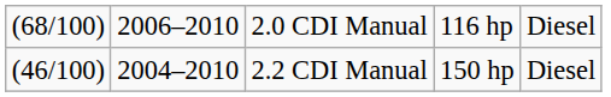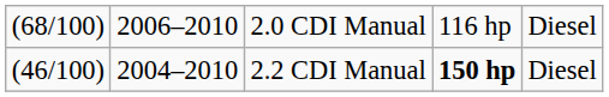2.2 CDI Manual | column 4: normal -> bold
